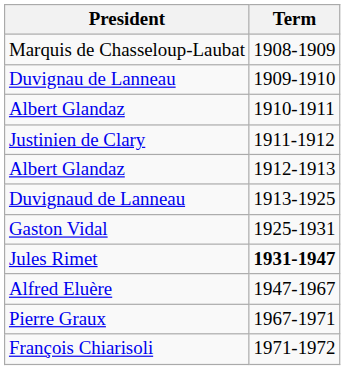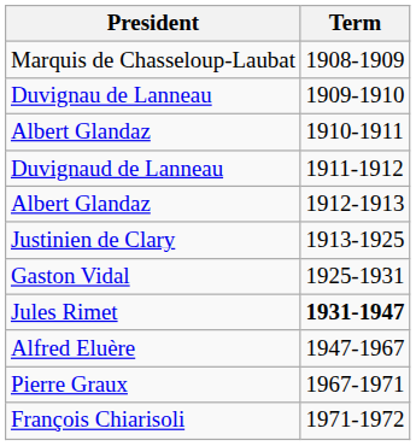row 5 | President: Justinien de Clary -> Duvignaud de Lanneau
row 7 | President: Duvignaud de Lanneau -> Justinien de Clary
